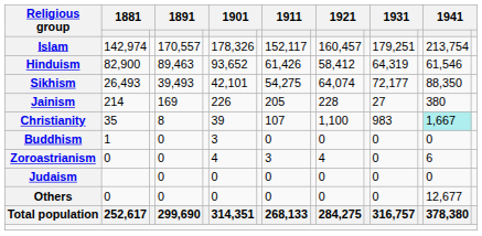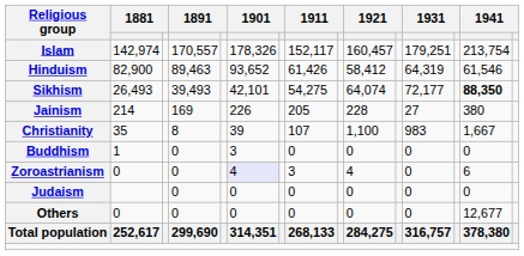Sikhism | column 14: normal -> bold
Christianity | column 14: paleturquoise background -> no background
Zoroastrianism | column 6: no background -> lavender background
